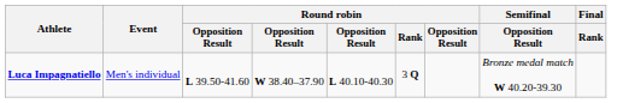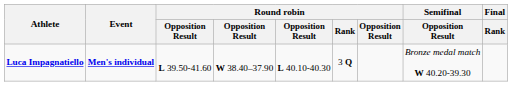Luca Impagnatiello | Event: normal -> bold
